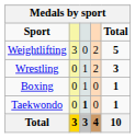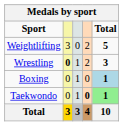Wrestling | column 2: normal -> bold
Boxing | Total: no background -> lightblue background
Taekwondo | column 3: bold -> normal
Taekwondo | column 4: normal -> bold
Taekwondo | Total: no background -> lightgreen background
